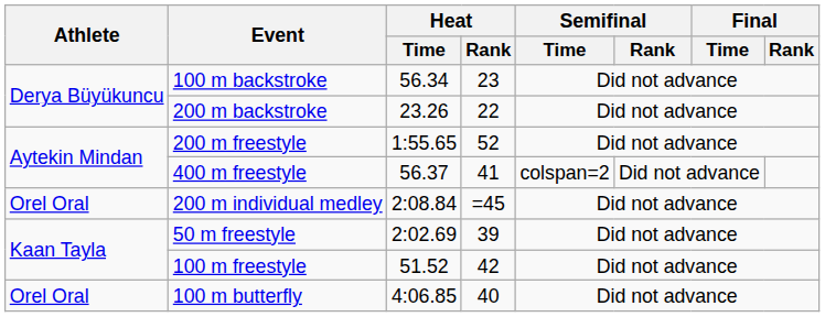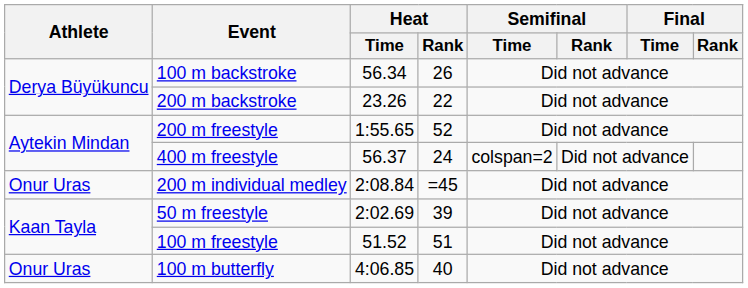100 m backstroke | Heat / Rank: 23 -> 26
400 m freestyle | Heat / Rank: 41 -> 24
200 m individual medley | Athlete: Orel Oral -> Onur Uras
100 m freestyle | Heat / Rank: 42 -> 51
100 m butterfly | Athlete: Orel Oral -> Onur Uras
